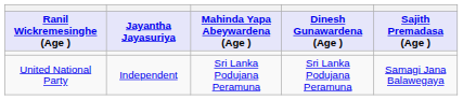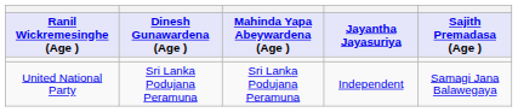columns swapped: Dinesh Gunawardena (Age ) <-> Jayantha Jayasuriya
